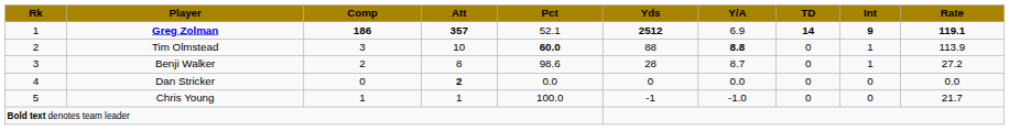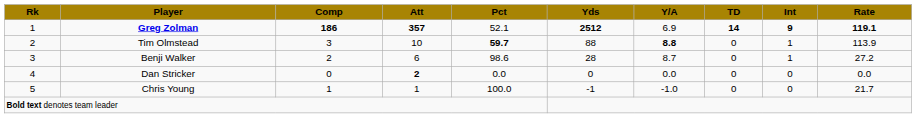Tim Olmstead | Pct: 60.0 -> 59.7
Benji Walker | Att: 8 -> 6
